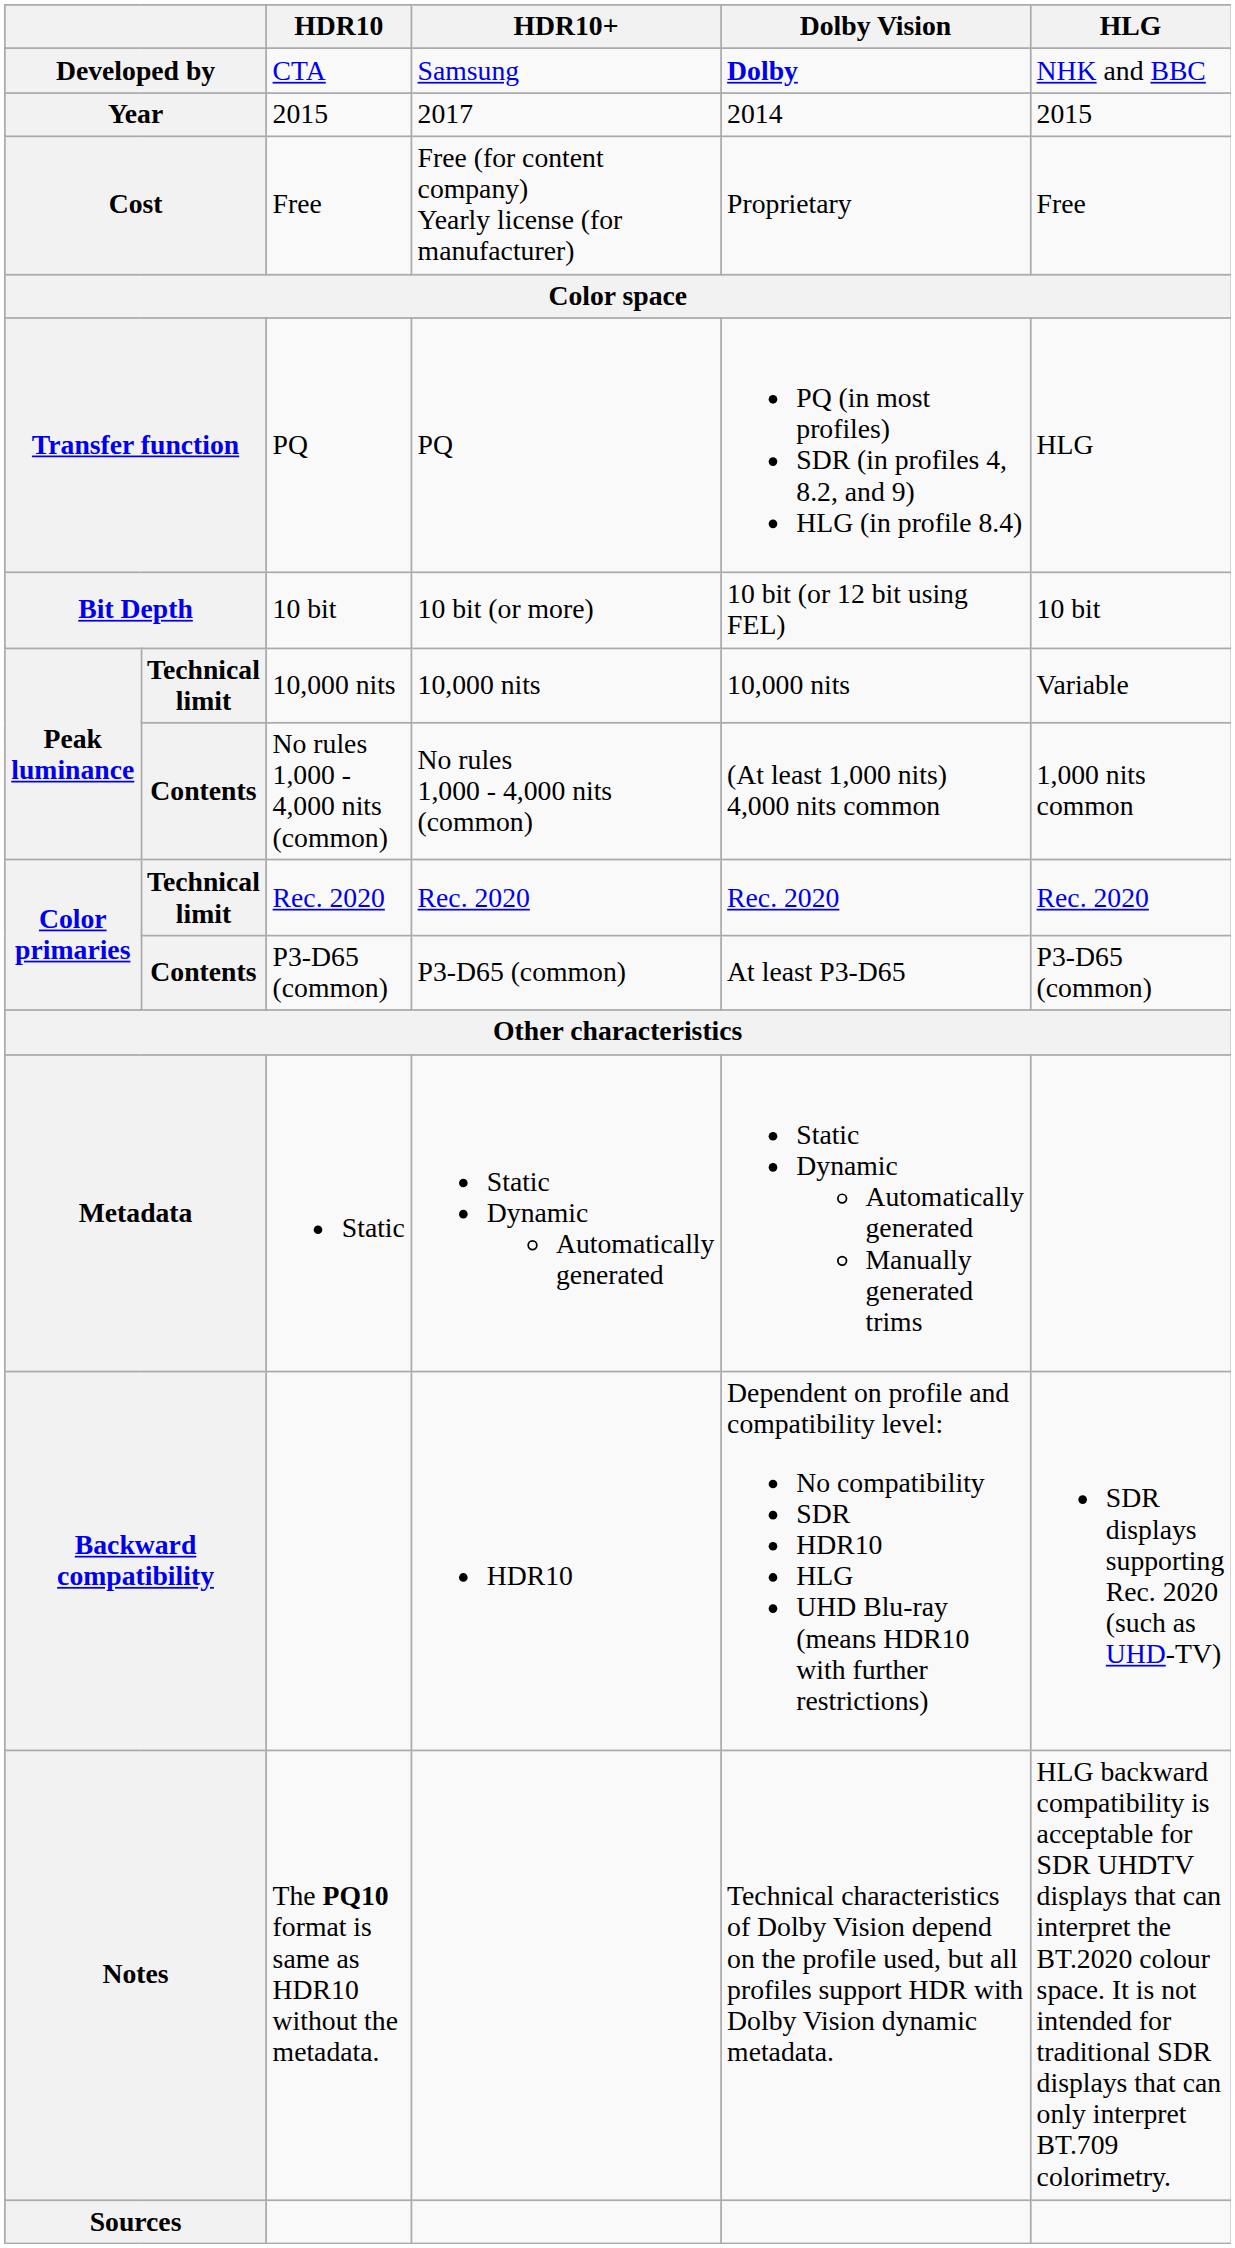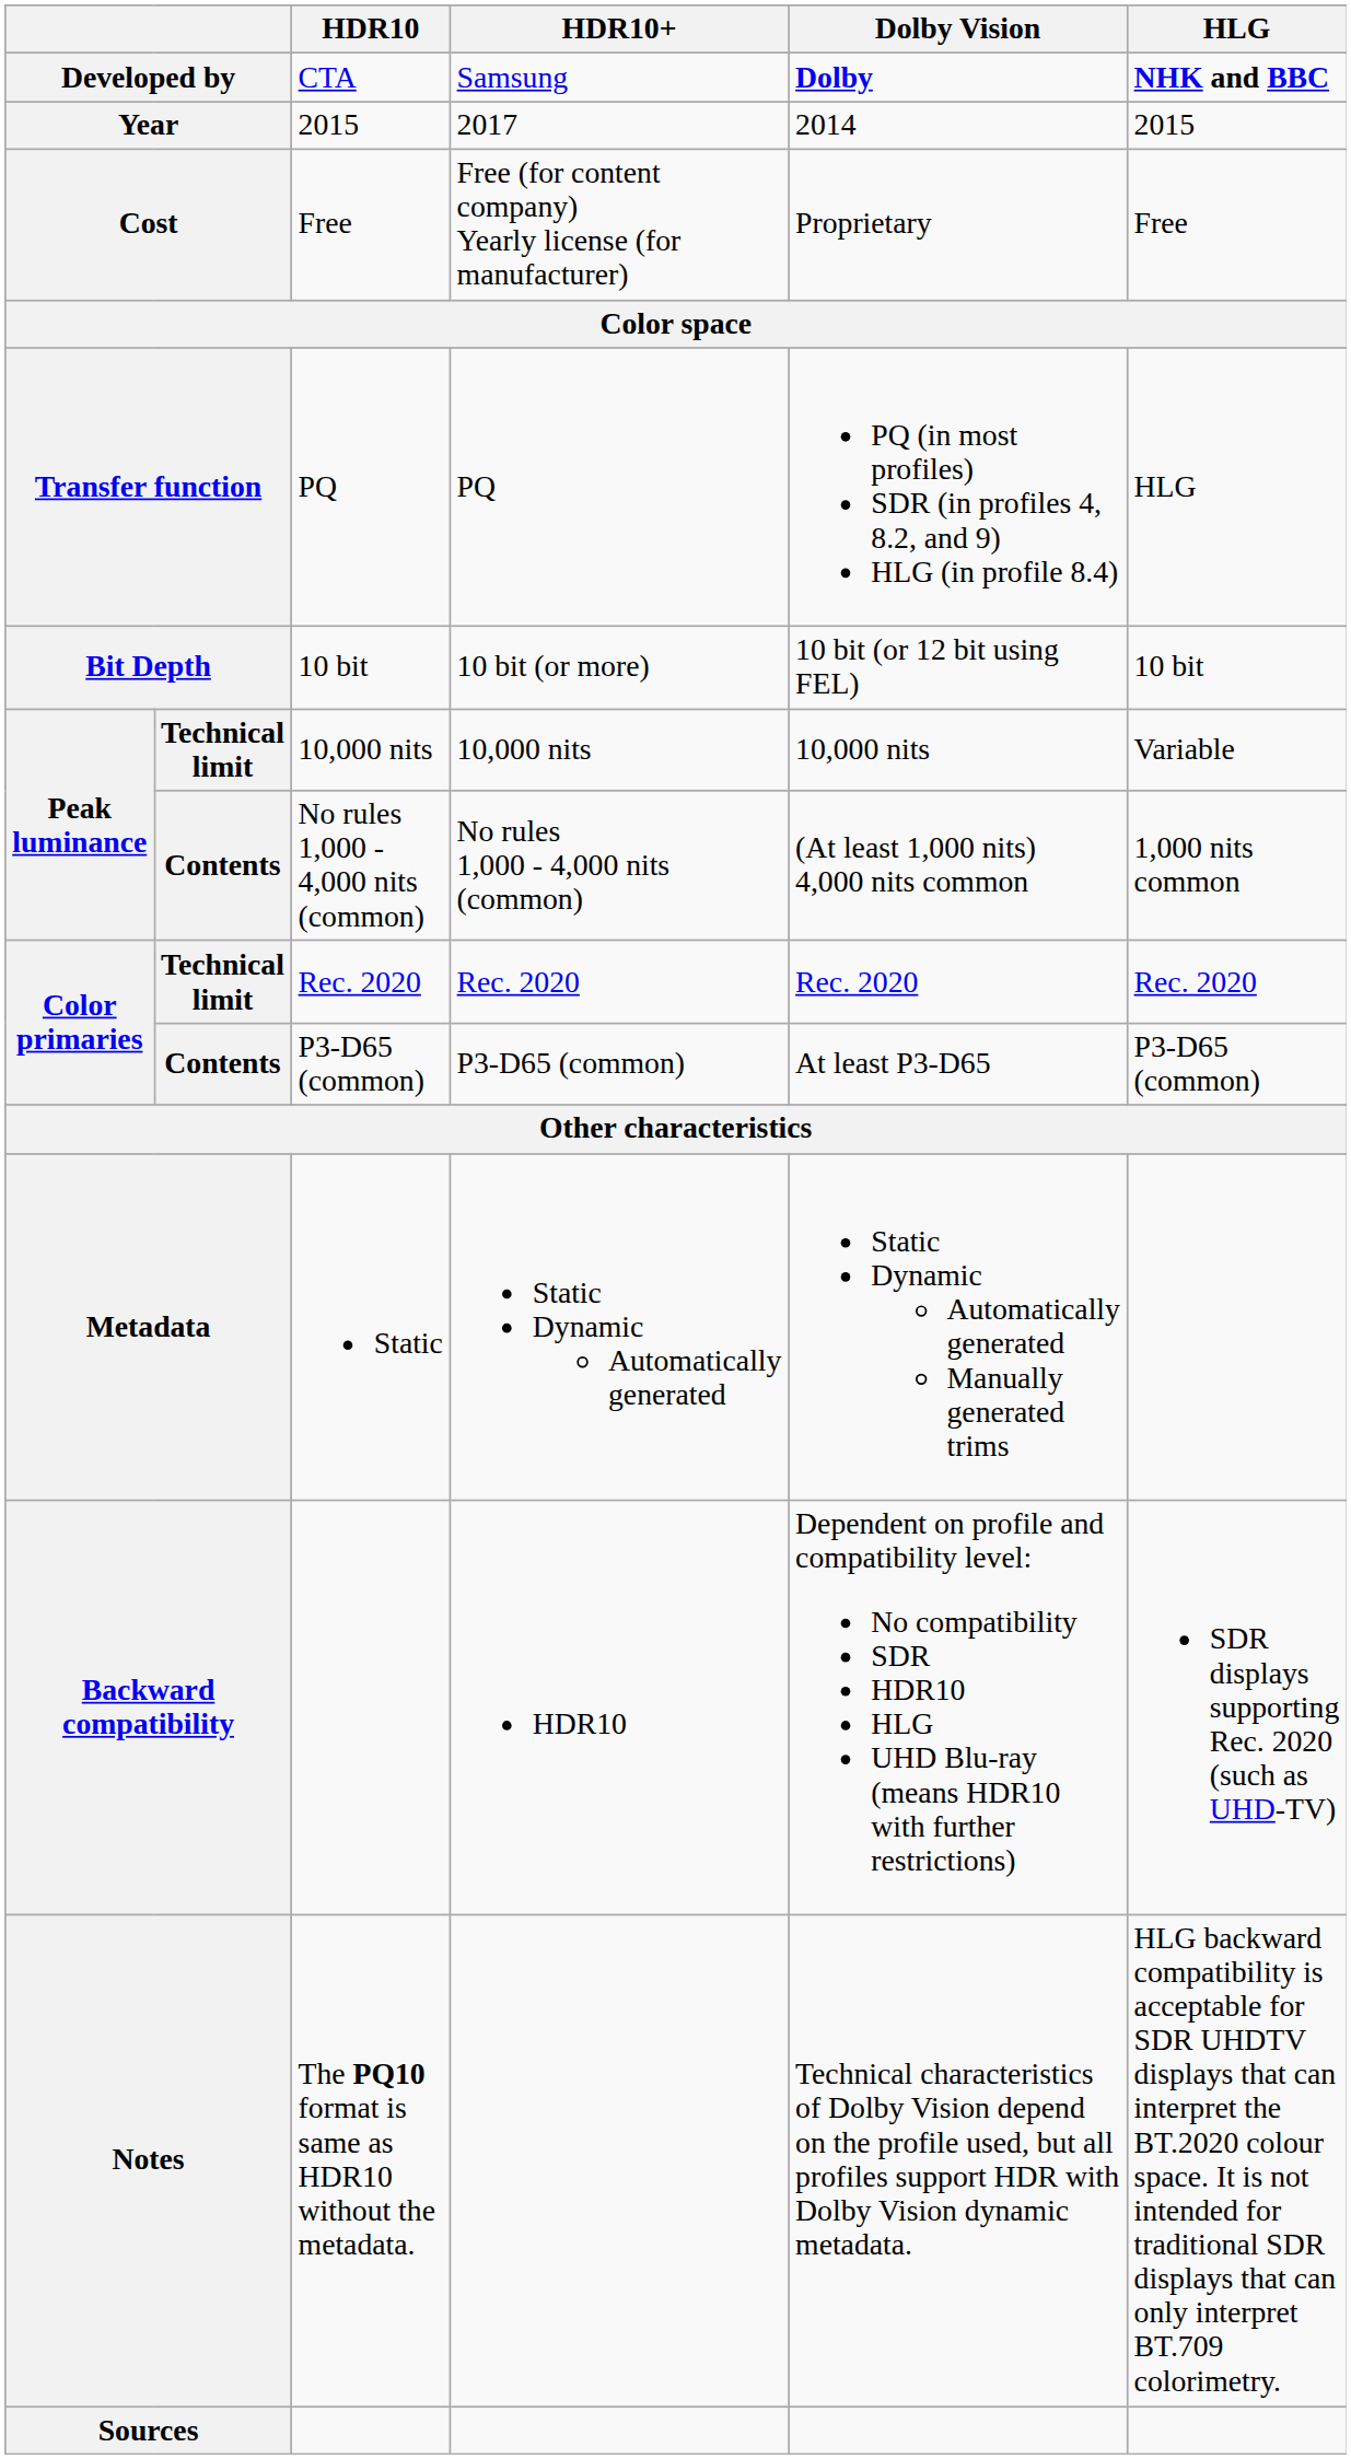CTA | HLG: normal -> bold
